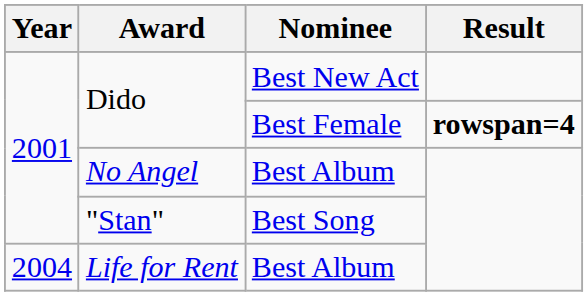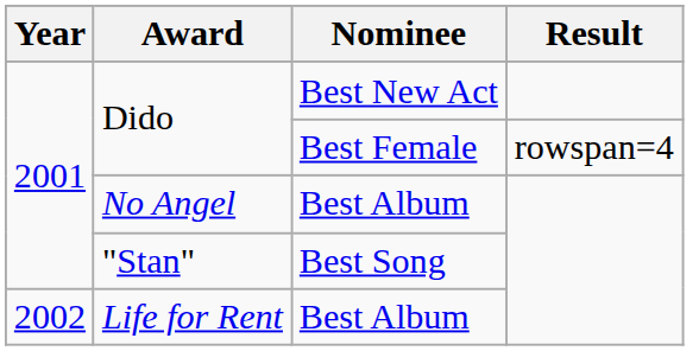Dido / Best Female | Result: bold -> normal
Life for Rent | Year: 2004 -> 2002
